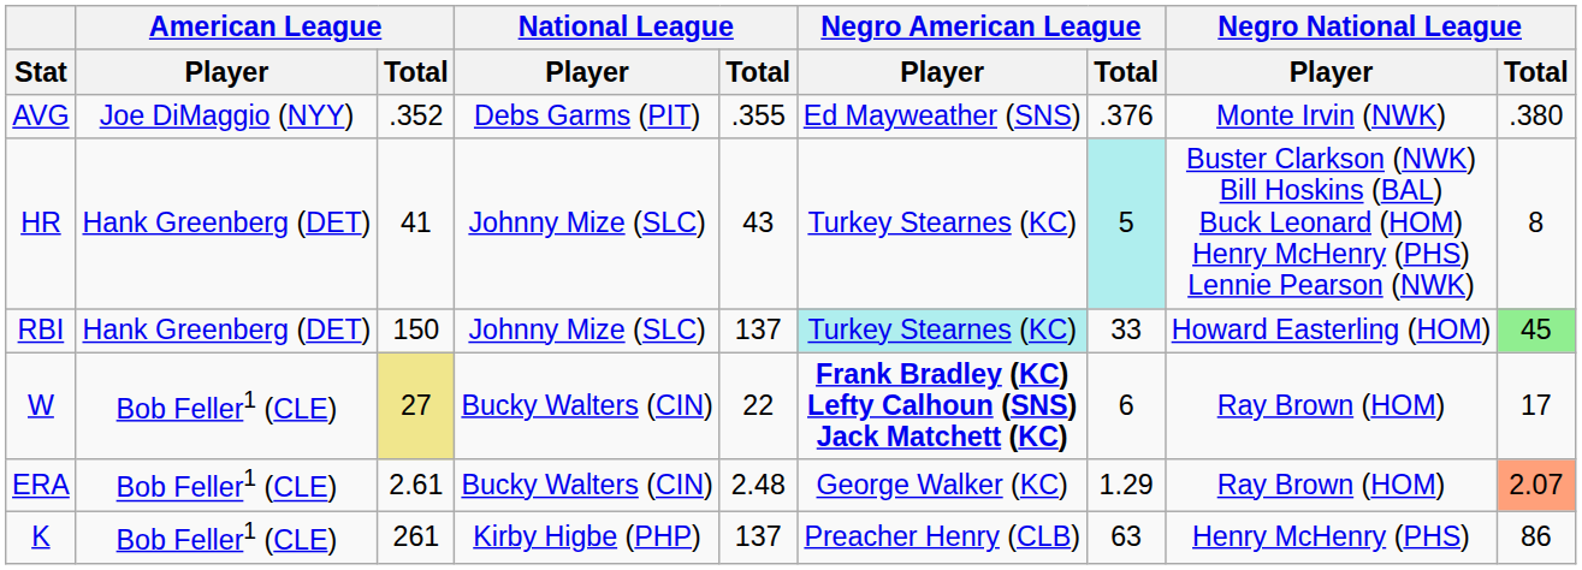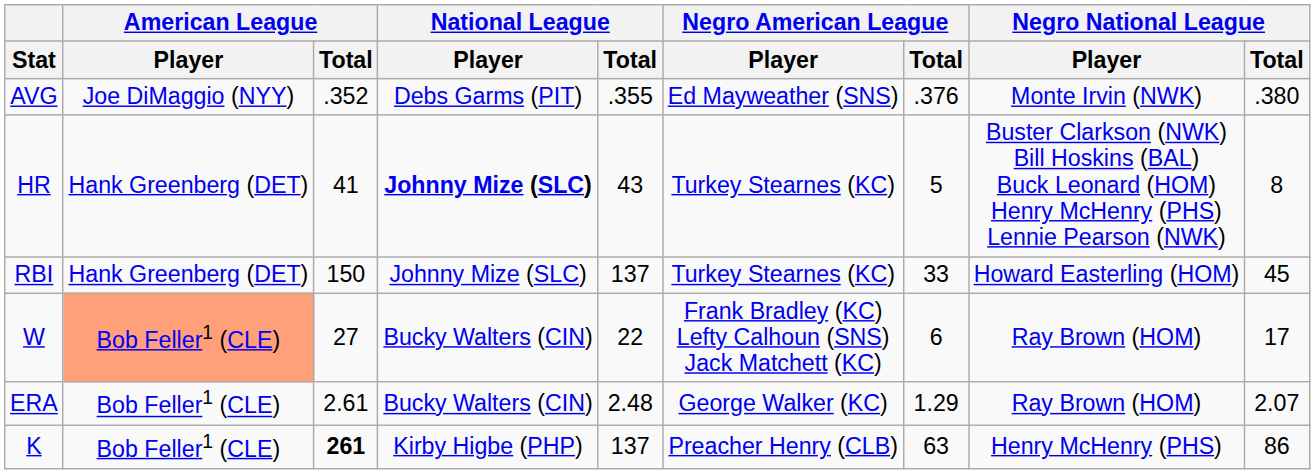HR | National League / Player: normal -> bold
HR | Negro American League / Total: paleturquoise background -> no background
RBI | Negro American League / Player: paleturquoise background -> no background
RBI | Negro National League / Total: lightgreen background -> no background
W | American League / Player: no background -> lightsalmon background
W | American League / Total: khaki background -> no background
W | Negro American League / Player: bold -> normal
ERA | Negro National League / Total: lightsalmon background -> no background
K | American League / Total: normal -> bold
